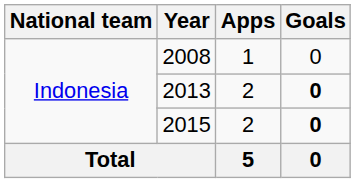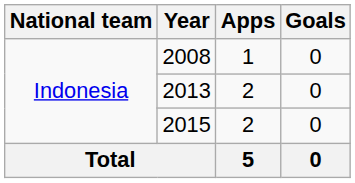2013 | Goals: bold -> normal
2015 | Goals: bold -> normal
